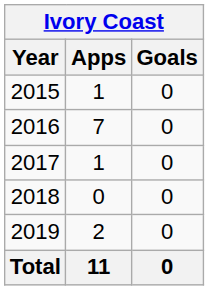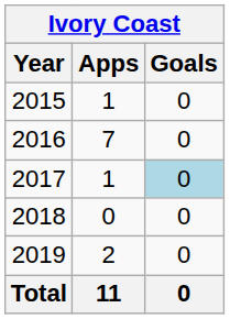2017 | Goals: no background -> lightblue background
